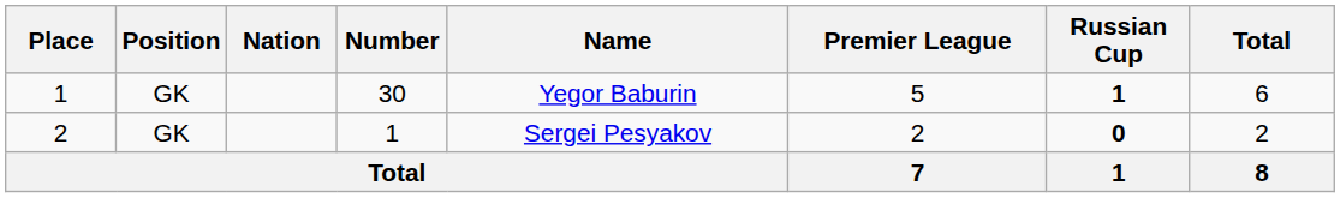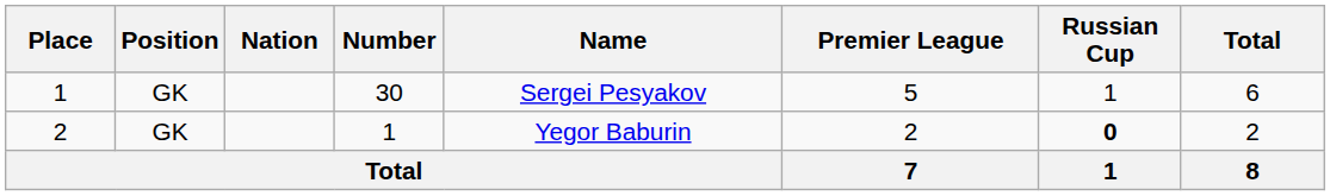row 2 | Name: Yegor Baburin -> Sergei Pesyakov
row 2 | Russian Cup: bold -> normal
row 3 | Name: Sergei Pesyakov -> Yegor Baburin
